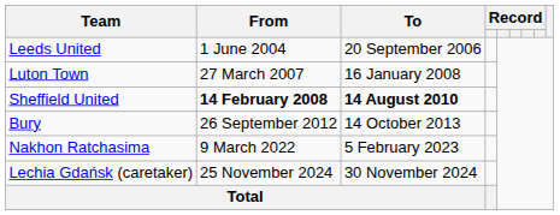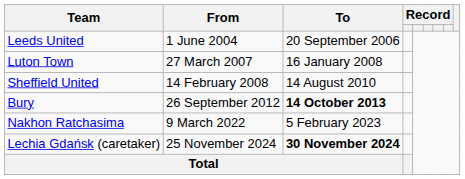Sheffield United | From: bold -> normal
Sheffield United | To: bold -> normal
Bury | To: normal -> bold
Lechia Gdańsk (caretaker) | To: normal -> bold
